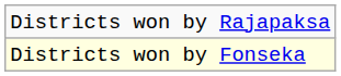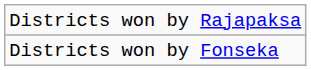row 2 | column 1: lightyellow background -> no background
